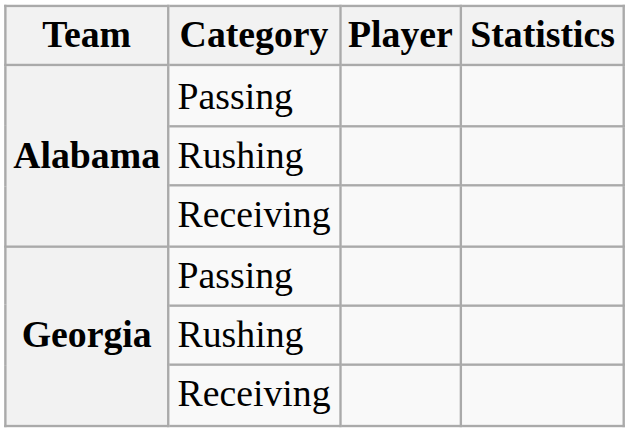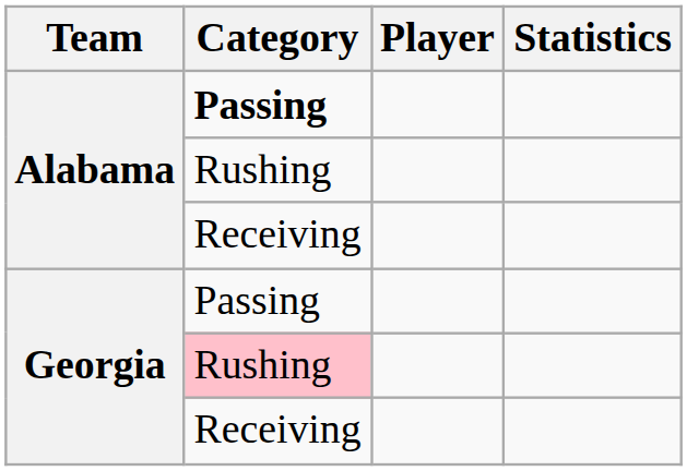Alabama / Passing | Category: normal -> bold
Georgia / Rushing | Category: no background -> pink background
